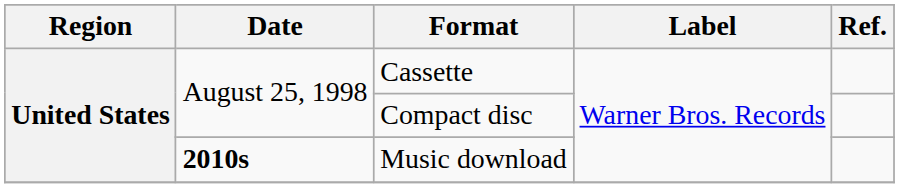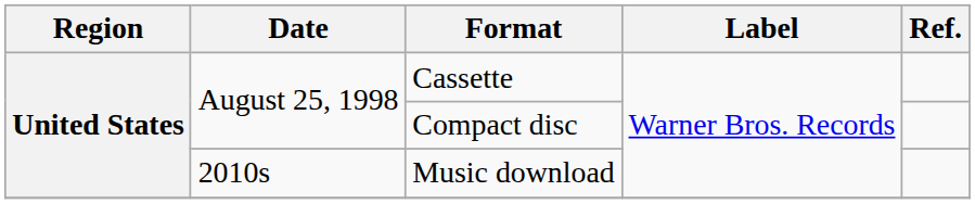Music download | Date: bold -> normal
